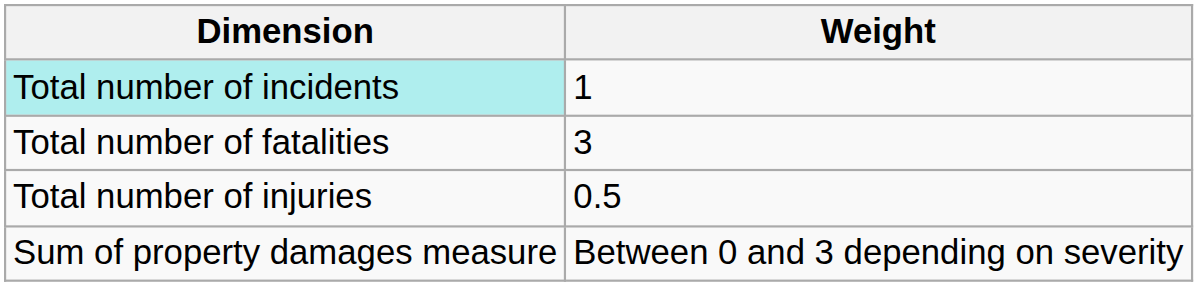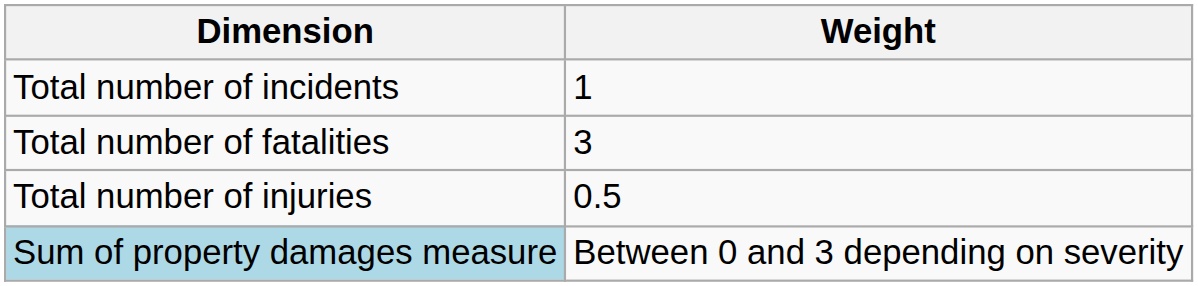row 2 | Dimension: paleturquoise background -> no background
row 5 | Dimension: no background -> lightblue background
